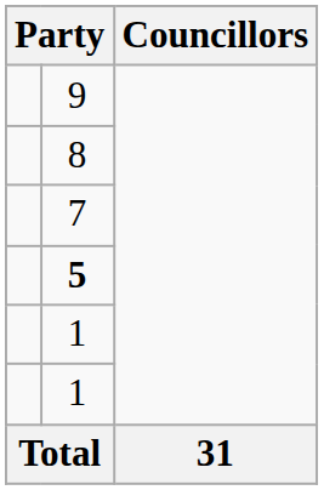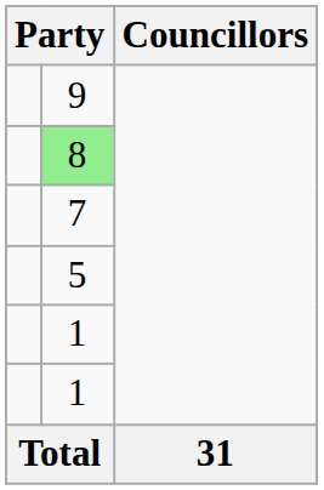8 | column 2: no background -> lightgreen background
5 | column 2: bold -> normal
